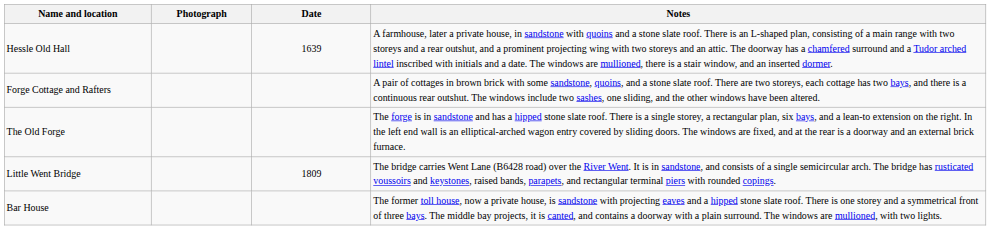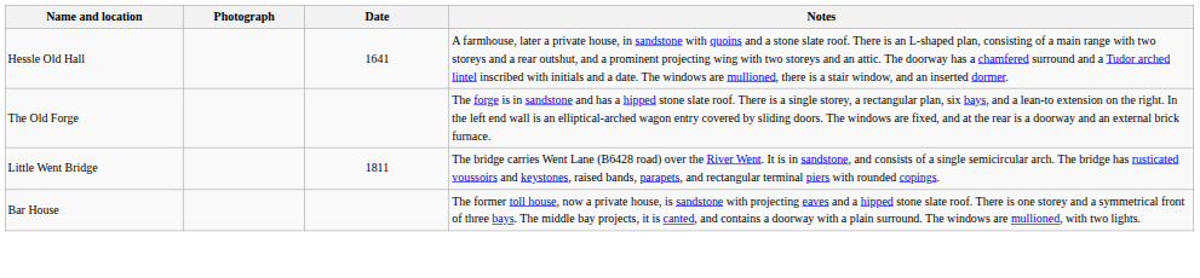Hessle Old Hall | Date: 1639 -> 1641
- row: Forge Cottage and Rafters | A pair of cottages in brown brick with some sandstone, quoins, and a stone slate roof. There are two storeys, each cottage has two bays, and there is a continuous rear outshut. The windows include two sashes, one sliding, and the other windows have been altered.
Little Went Bridge | Date: 1809 -> 1811
